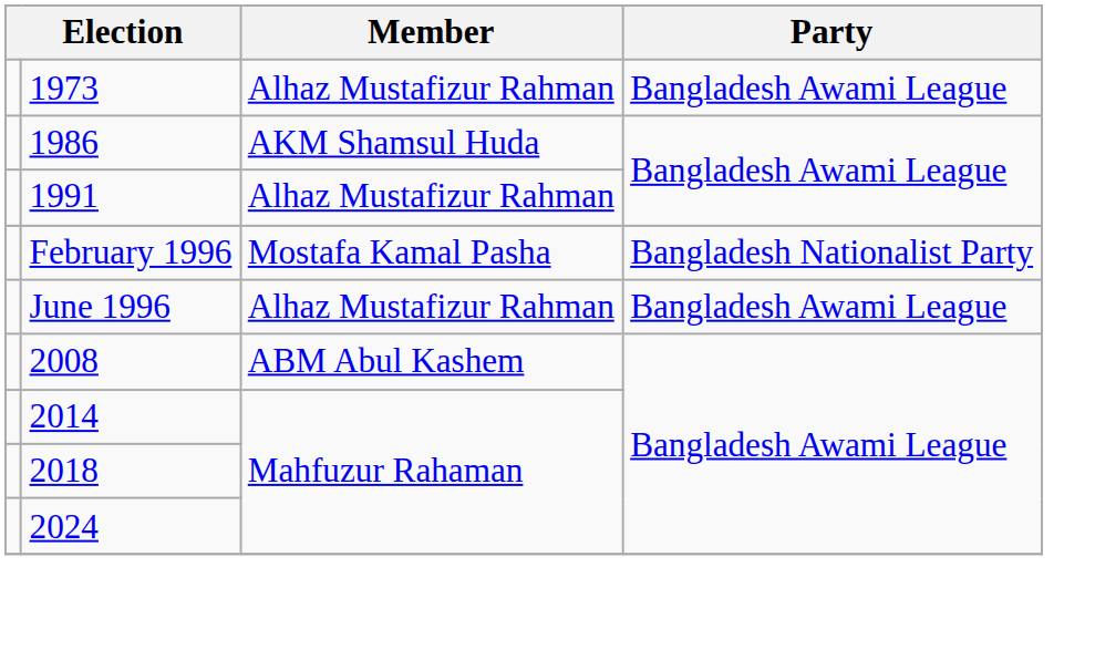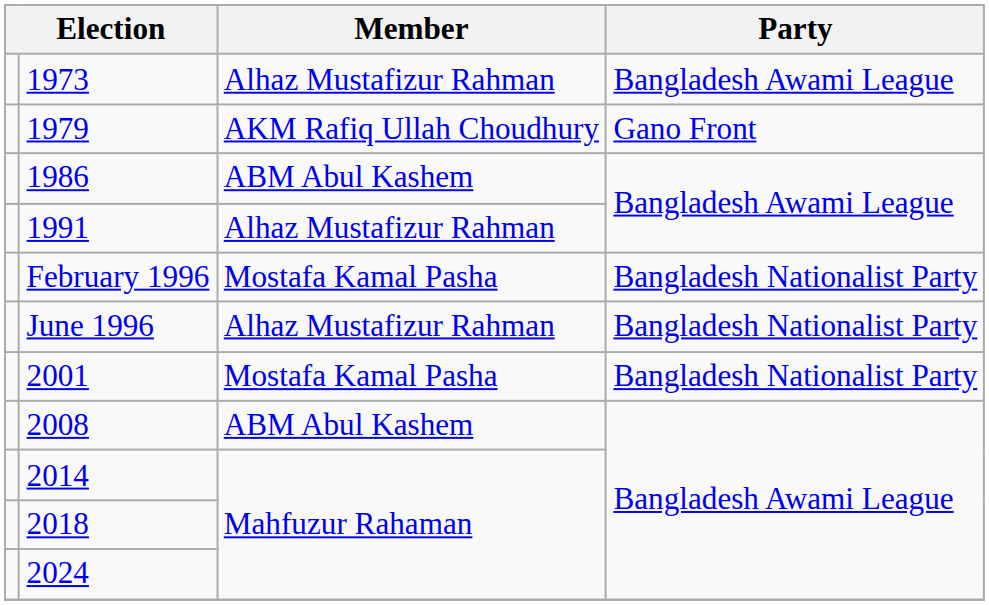+ row: 1979 | AKM Rafiq Ullah Choudhury | Gano Front
1986 | Member: AKM Shamsul Huda -> ABM Abul Kashem
June 1996 | Party: Bangladesh Awami League -> Bangladesh Nationalist Party
+ row: 2001 | Mostafa Kamal Pasha | Bangladesh Nationalist Party
